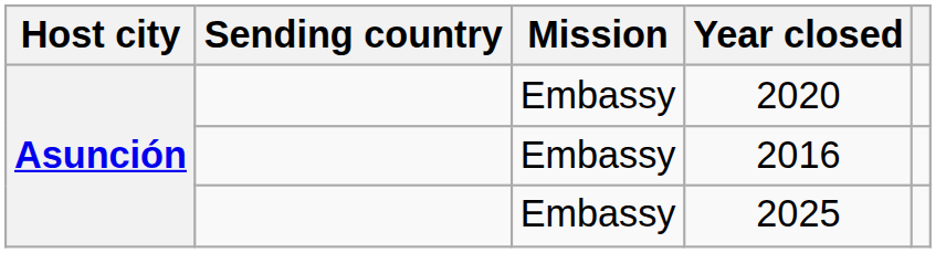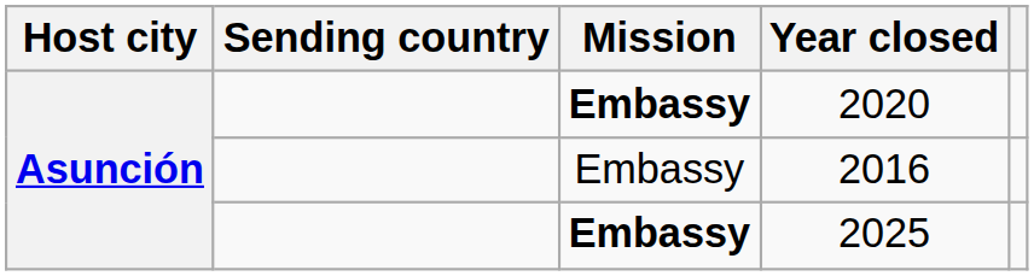2020 | Mission: normal -> bold
2025 | Mission: normal -> bold
